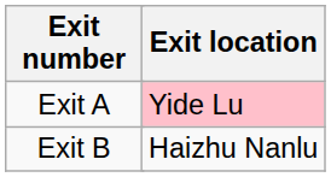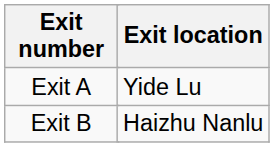Exit A | Exit location: pink background -> no background
